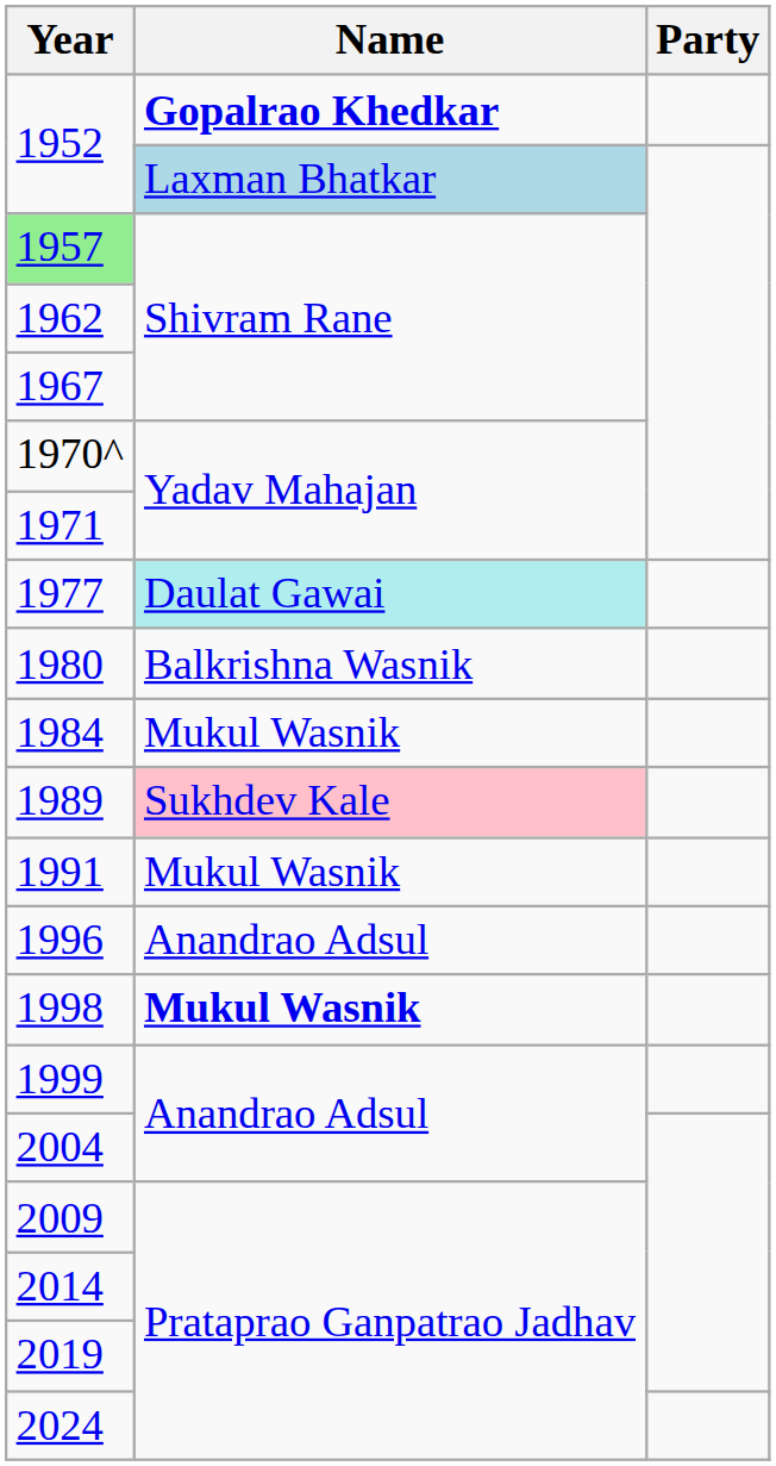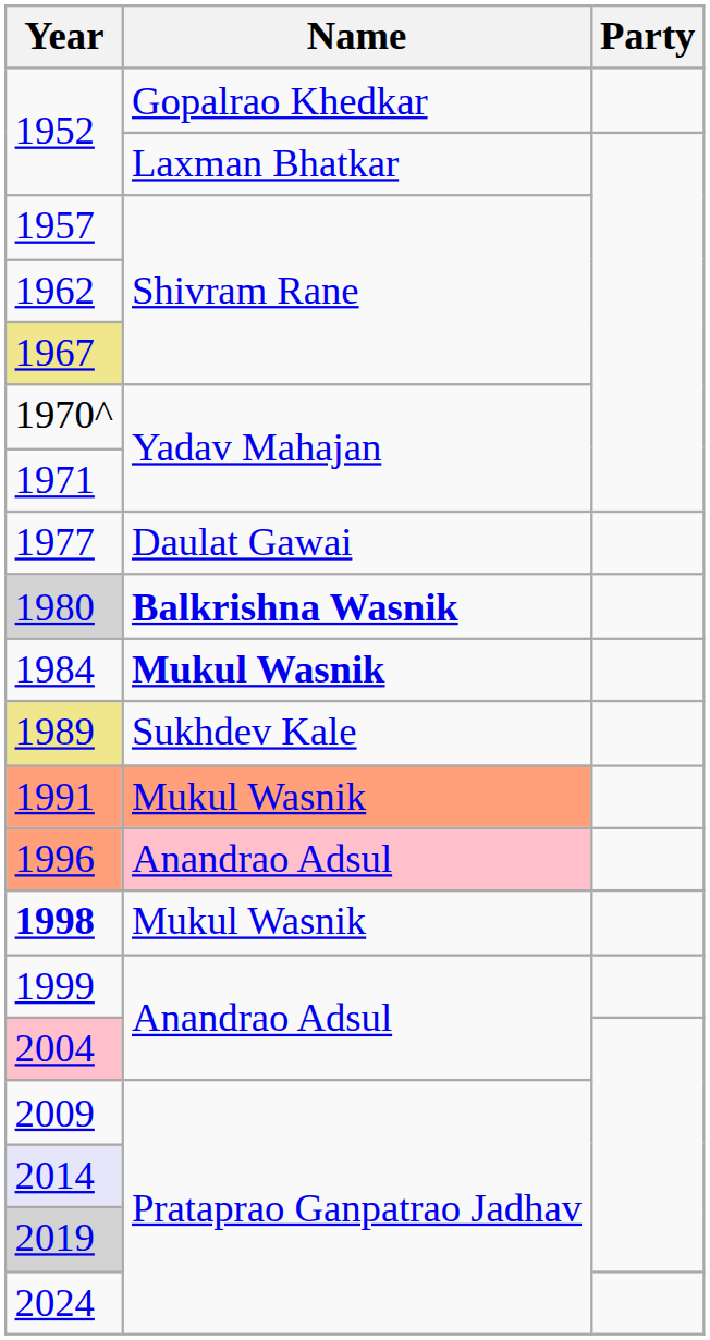1952 / Gopalrao Khedkar | Name: bold -> normal
1952 / Laxman Bhatkar | Name: lightblue background -> no background
1957 | Year: lightgreen background -> no background
1967 | Year: no background -> khaki background
1977 | Name: paleturquoise background -> no background
1980 | Year: no background -> lightgrey background
1980 | Name: normal -> bold
1984 | Name: normal -> bold
1989 | Year: no background -> khaki background
1989 | Name: pink background -> no background
1991 | Year: no background -> lightsalmon background
1991 | Name: no background -> lightsalmon background
1996 | Year: no background -> lightsalmon background
1996 | Name: no background -> pink background
1998 | Year: normal -> bold
1998 | Name: bold -> normal
2004 | Year: no background -> pink background
2014 | Year: no background -> lavender background
2019 | Year: no background -> lightgrey background
